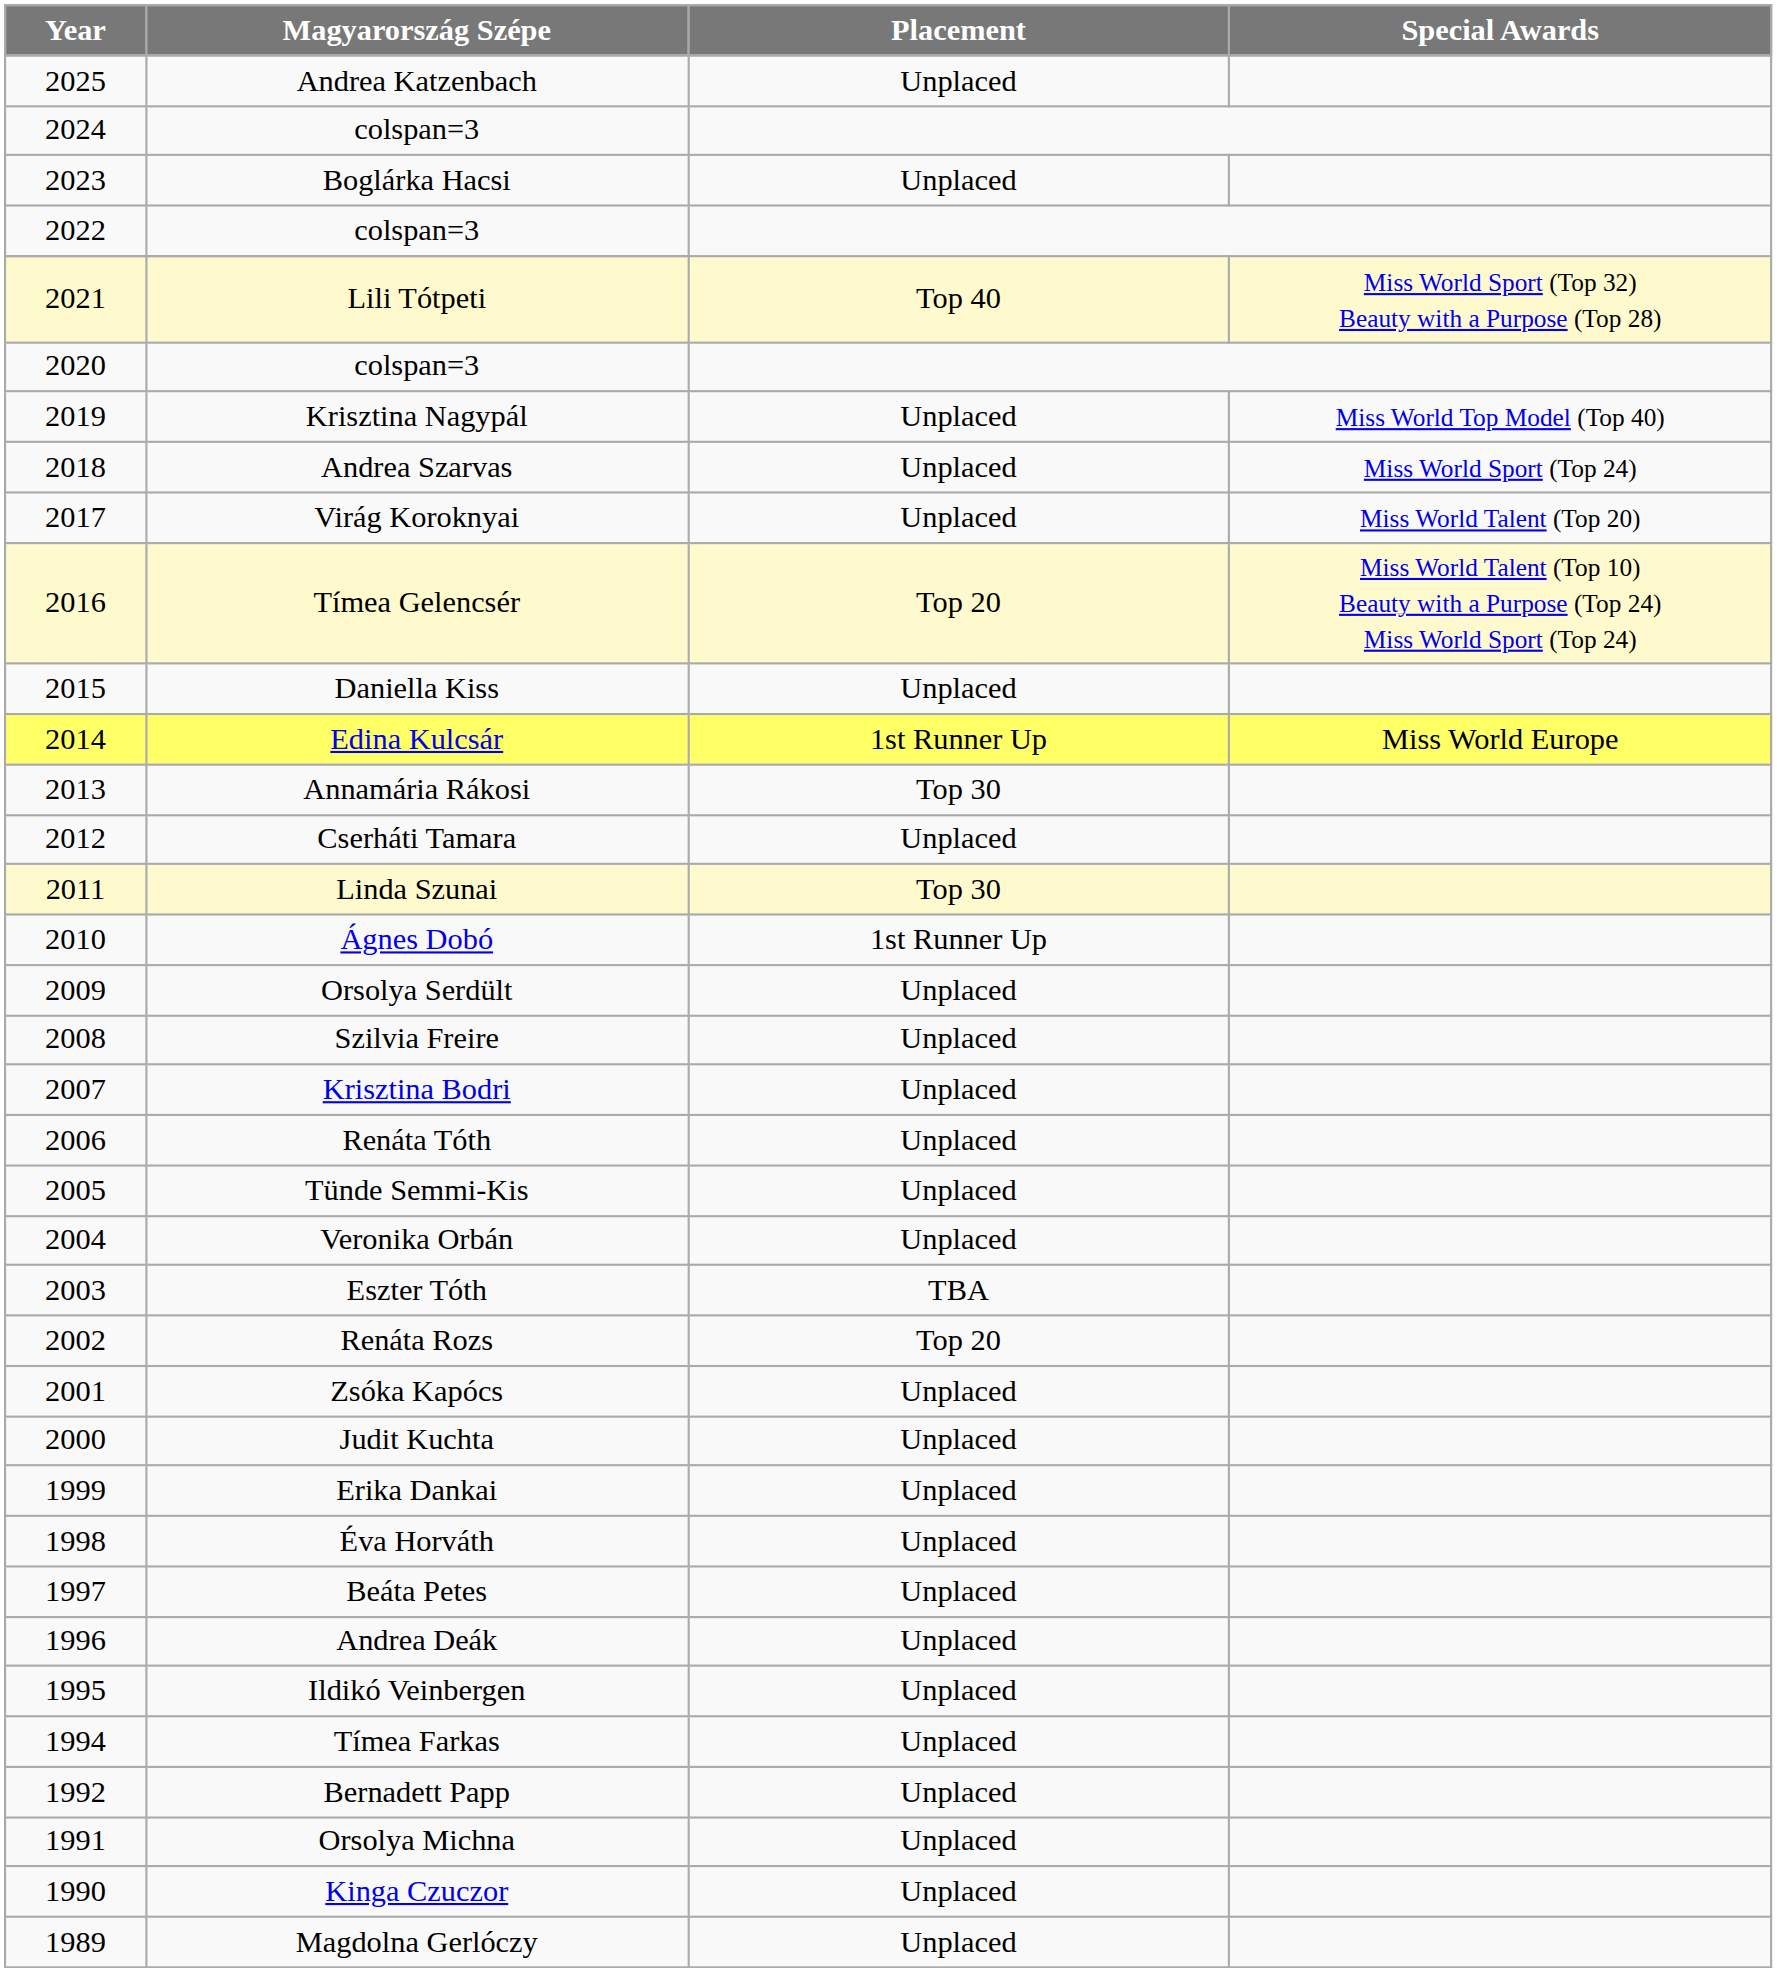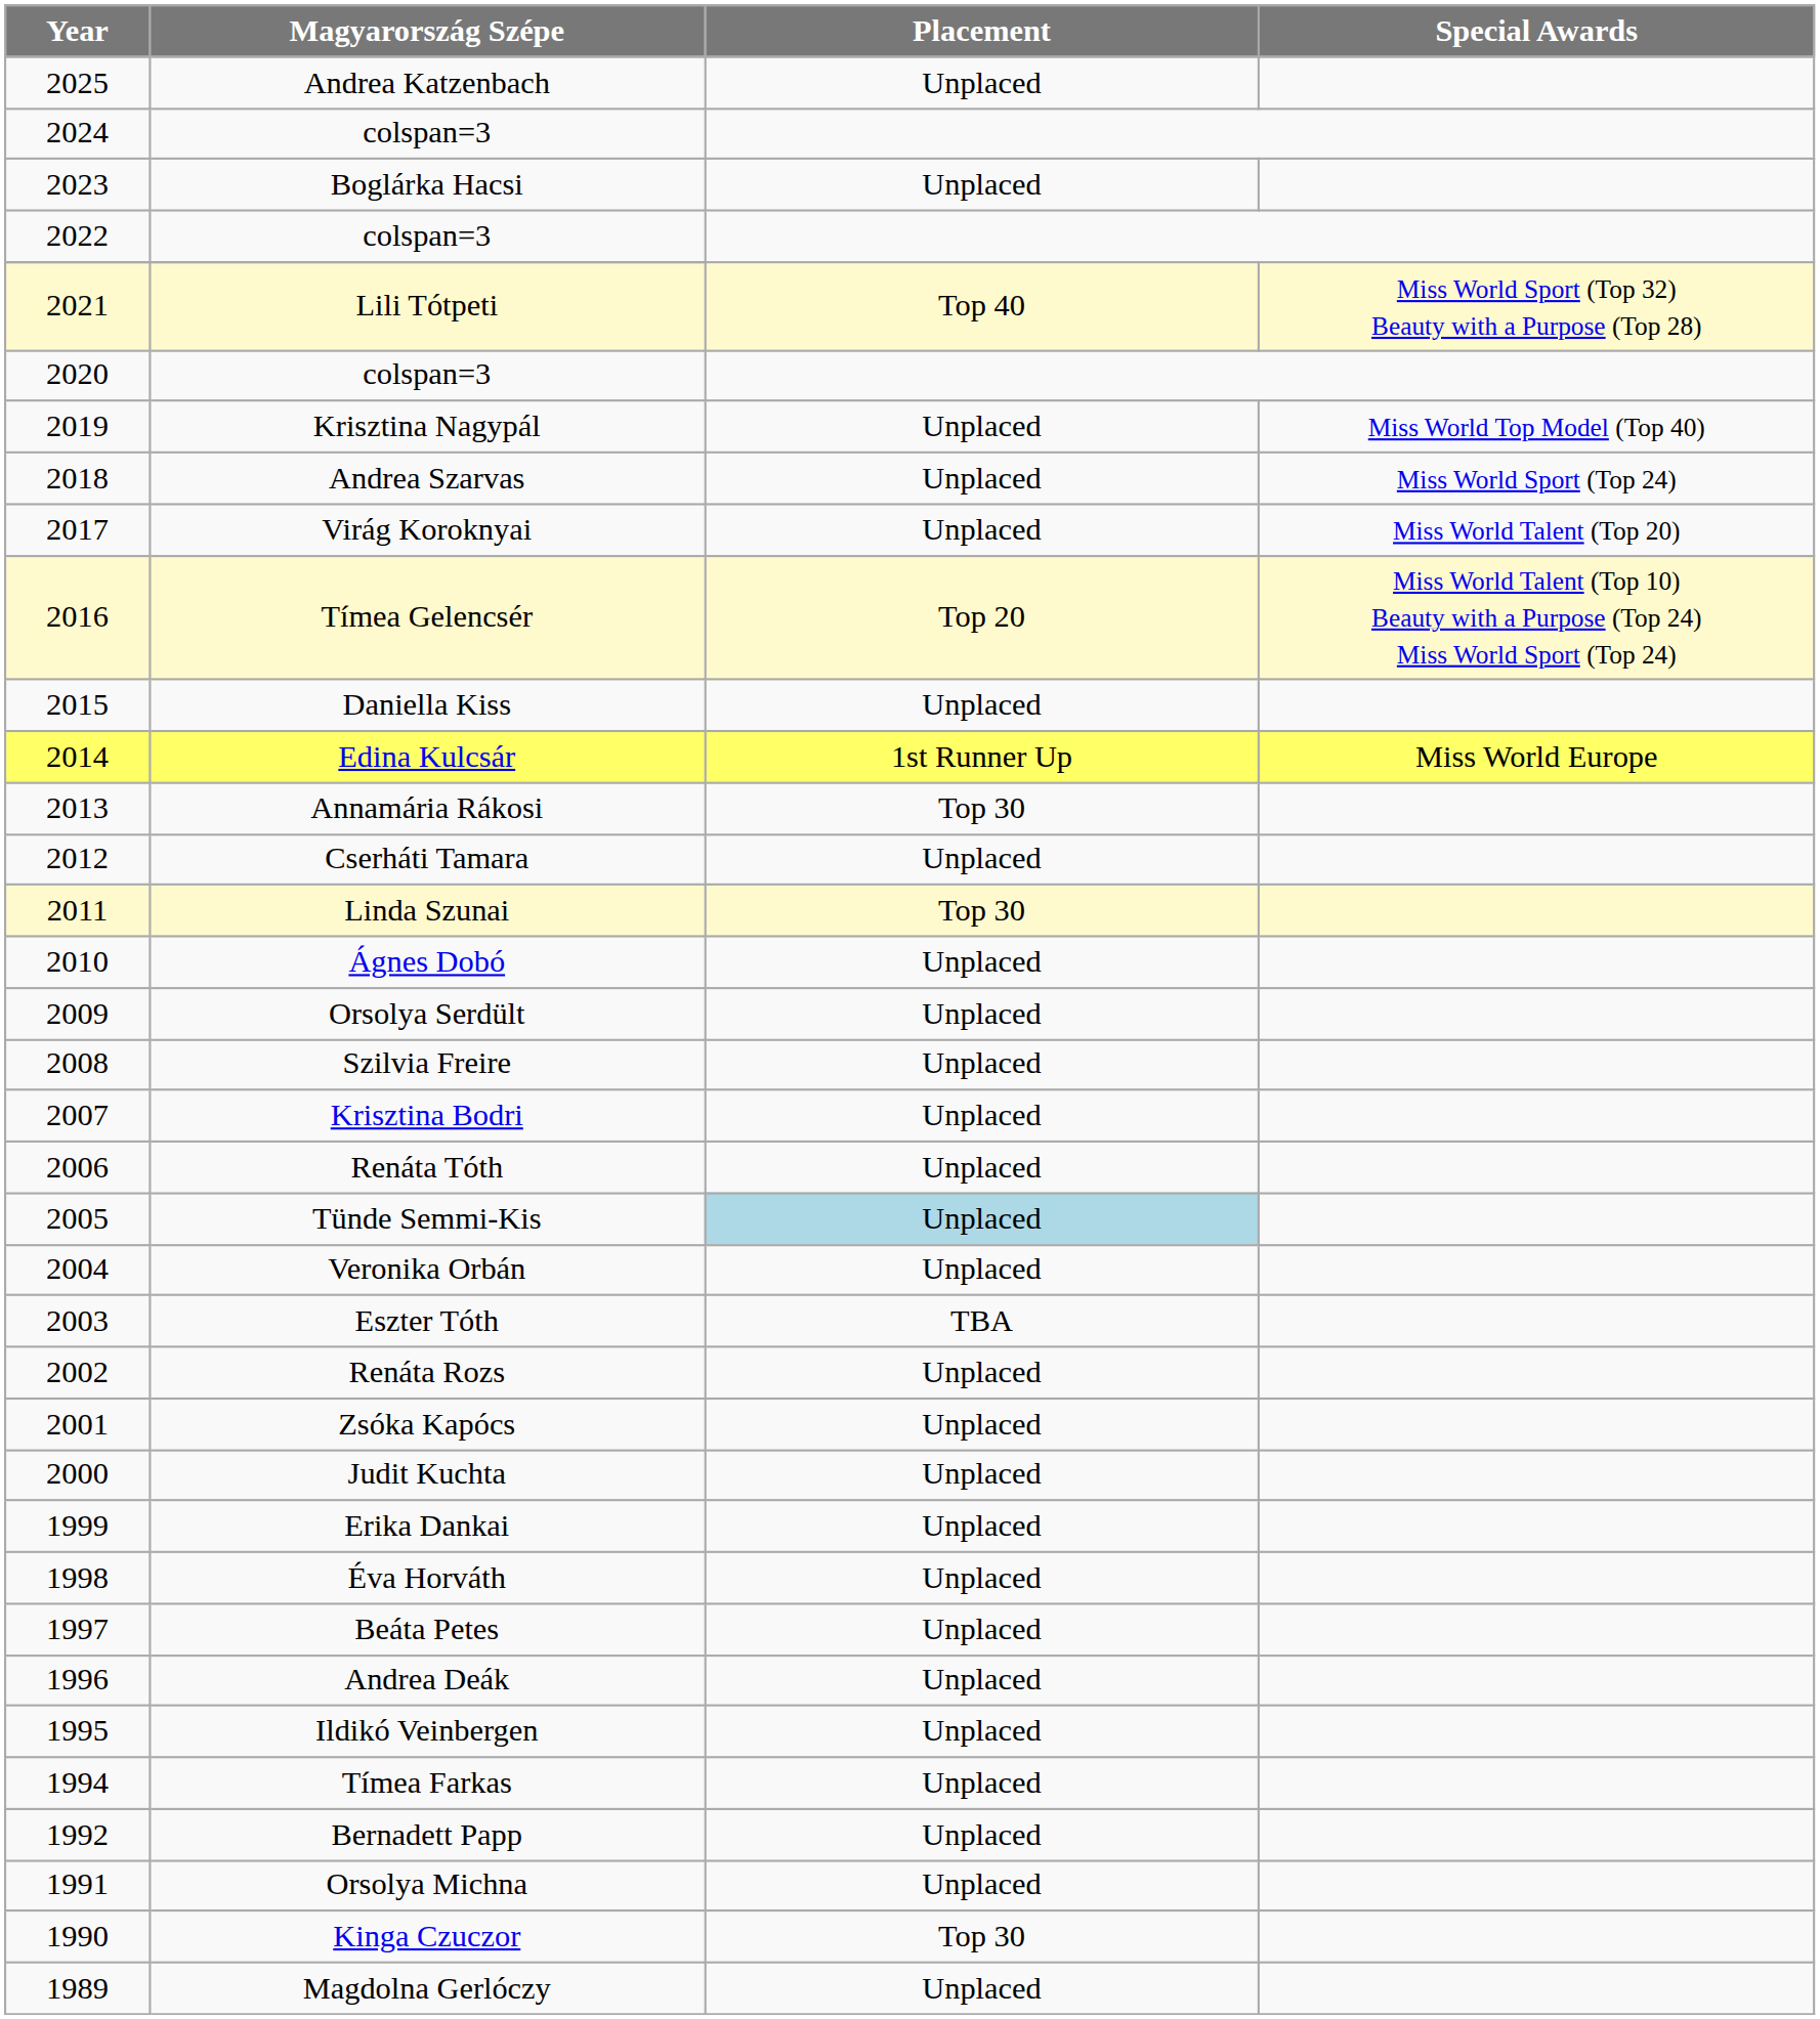Ágnes Dobó | Placement: 1st Runner Up -> Unplaced
Tünde Semmi-Kis | Placement: no background -> lightblue background
Renáta Rozs | Placement: Top 20 -> Unplaced
Kinga Czuczor | Placement: Unplaced -> Top 30
